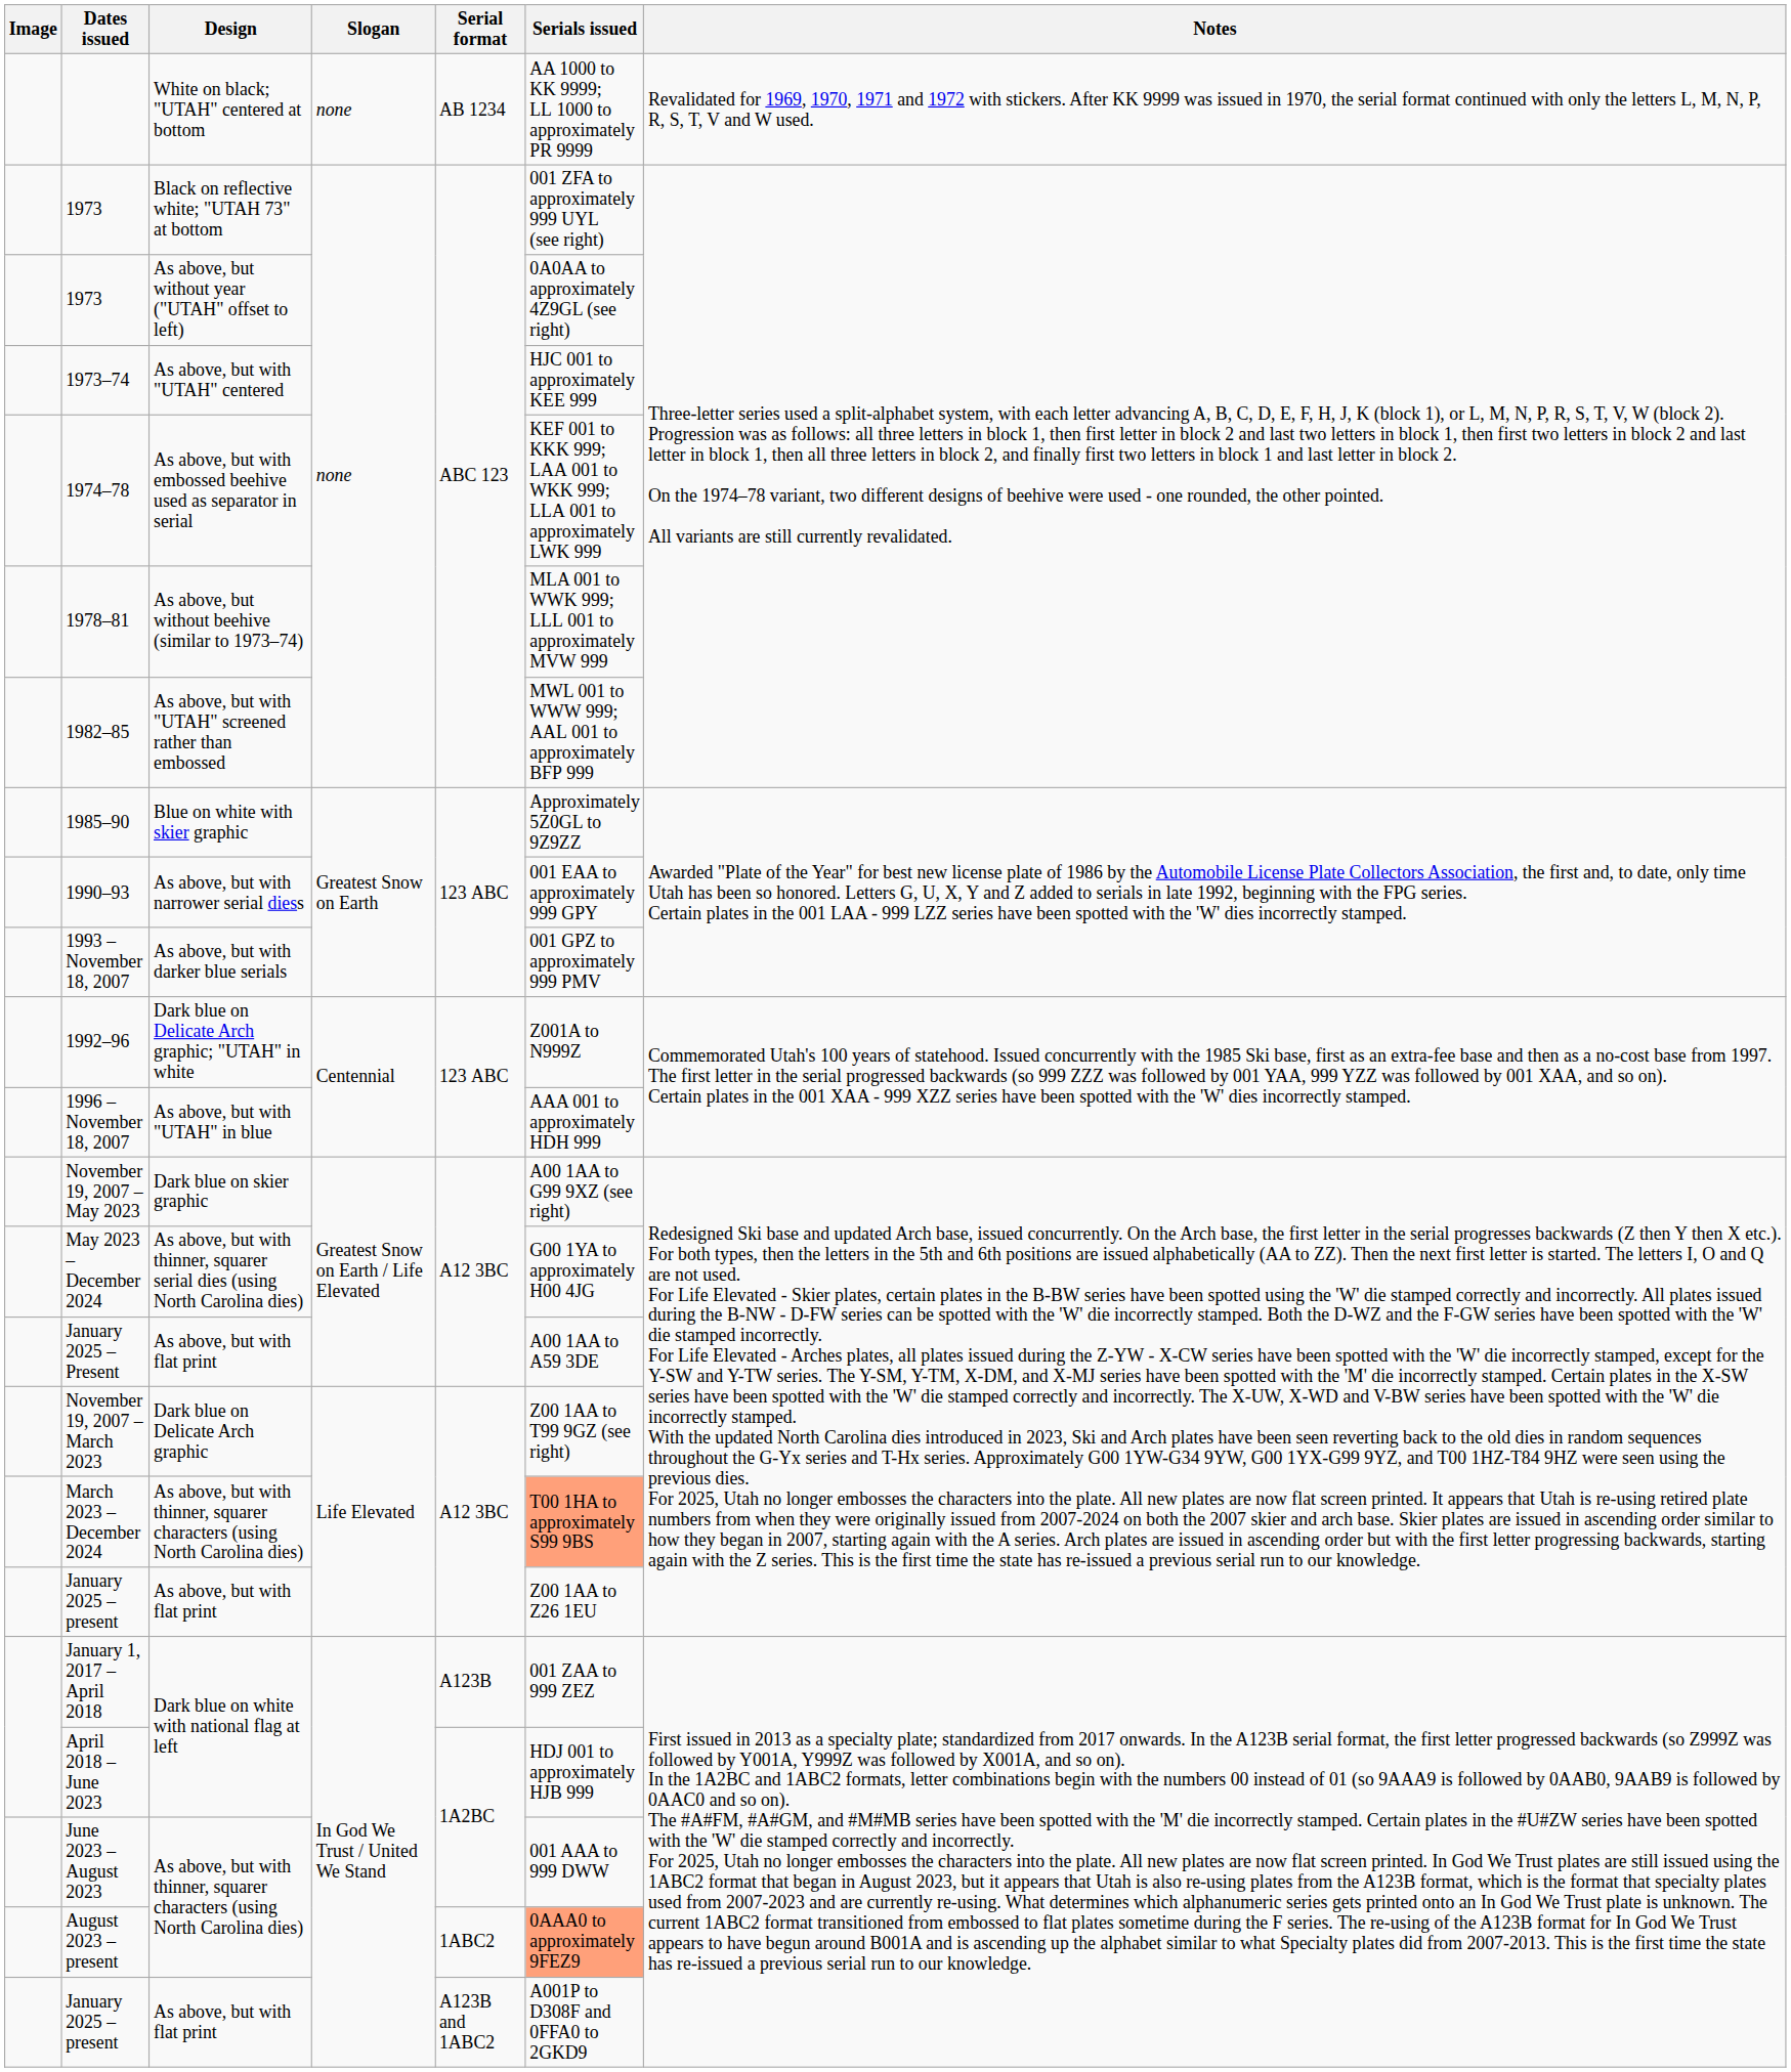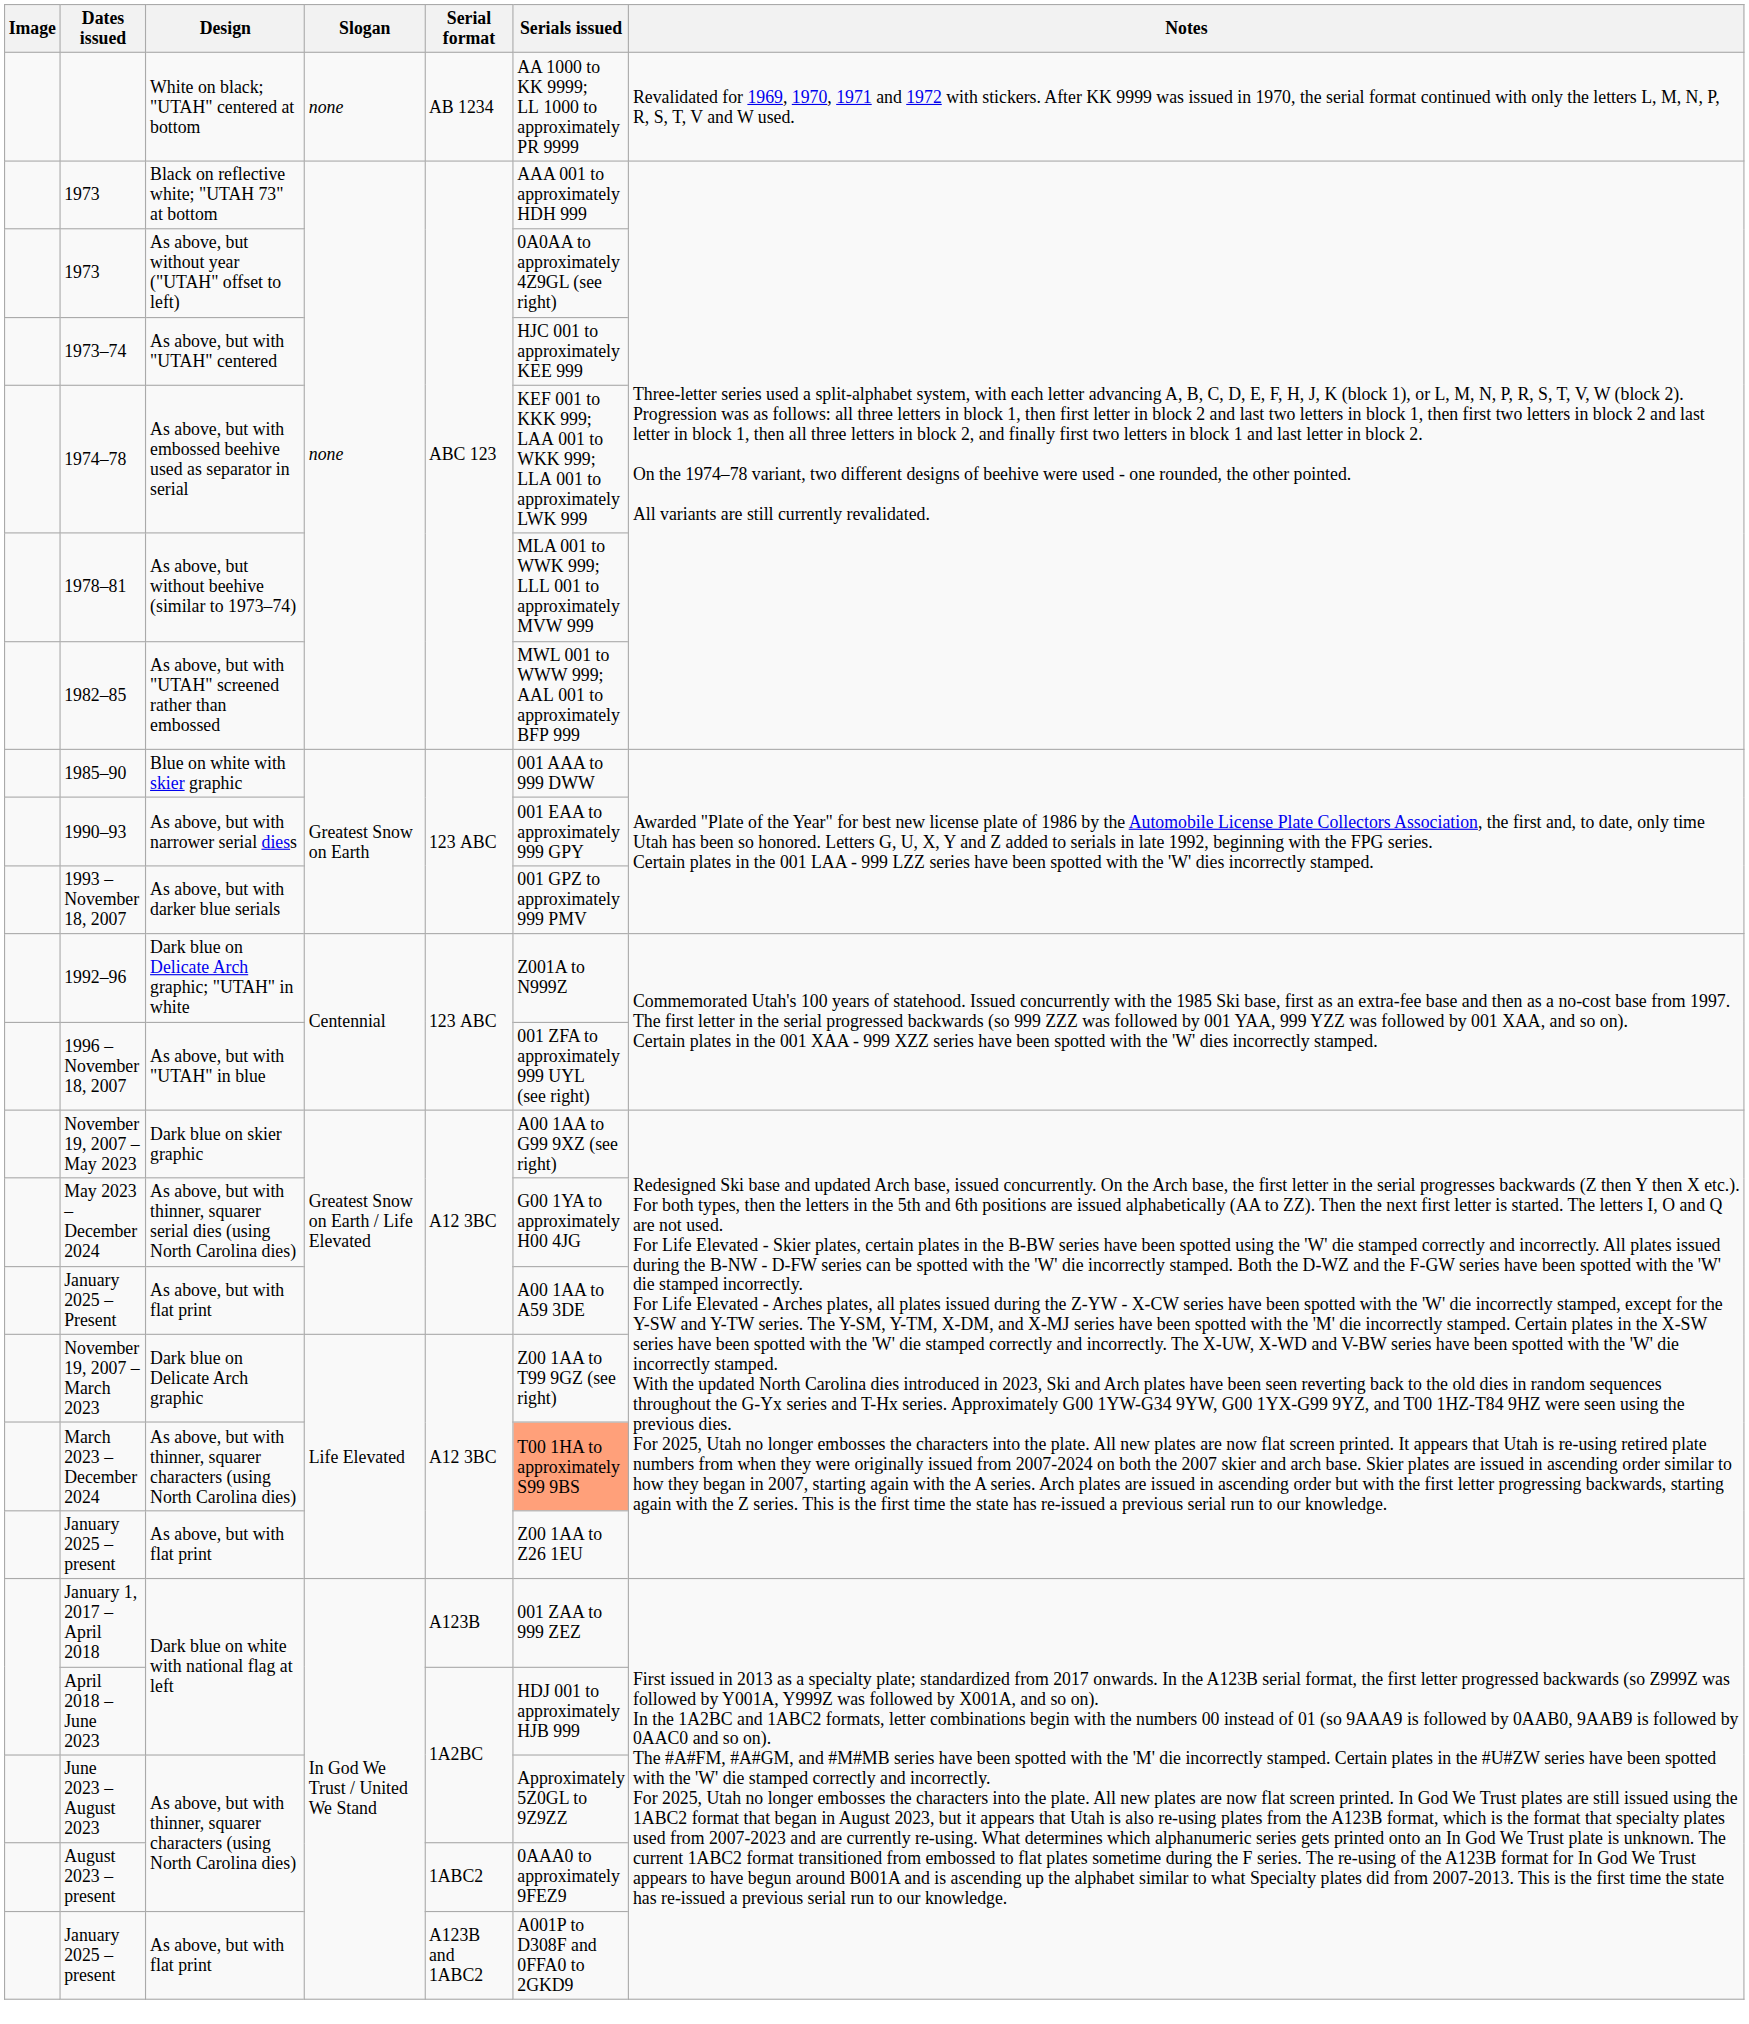1973 / Black on reflective white; "UTAH 73" at bottom | Serials issued: 001 ZFA to approximately 999 UYL (see right) -> AAA 001 to approximately HDH 999
1985–90 | Serials issued: Approximately 5Z0GL to 9Z9ZZ -> 001 AAA to 999 DWW
1996 – November 18, 2007 | Serials issued: AAA 001 to approximately HDH 999 -> 001 ZFA to approximately 999 UYL (see right)
June 2023 – August 2023 | Serials issued: 001 AAA to 999 DWW -> Approximately 5Z0GL to 9Z9ZZ
August 2023 – present | Serials issued: lightsalmon background -> no background
